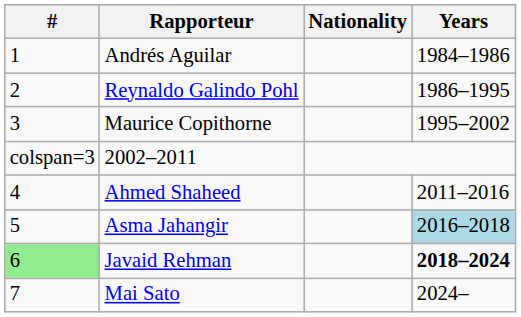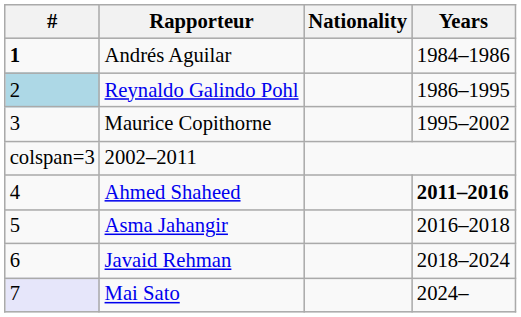Andrés Aguilar | #: normal -> bold
Reynaldo Galindo Pohl | #: no background -> lightblue background
Ahmed Shaheed | Years: normal -> bold
Asma Jahangir | Years: lightblue background -> no background
Javaid Rehman | #: lightgreen background -> no background
Javaid Rehman | Years: bold -> normal
Mai Sato | #: no background -> lavender background
